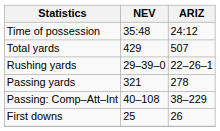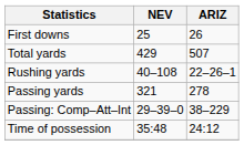rows swapped: First downs <-> Time of possession
Rushing yards | NEV: 29–39–0 -> 40–108
Passing: Comp–Att–Int | NEV: 40–108 -> 29–39–0
